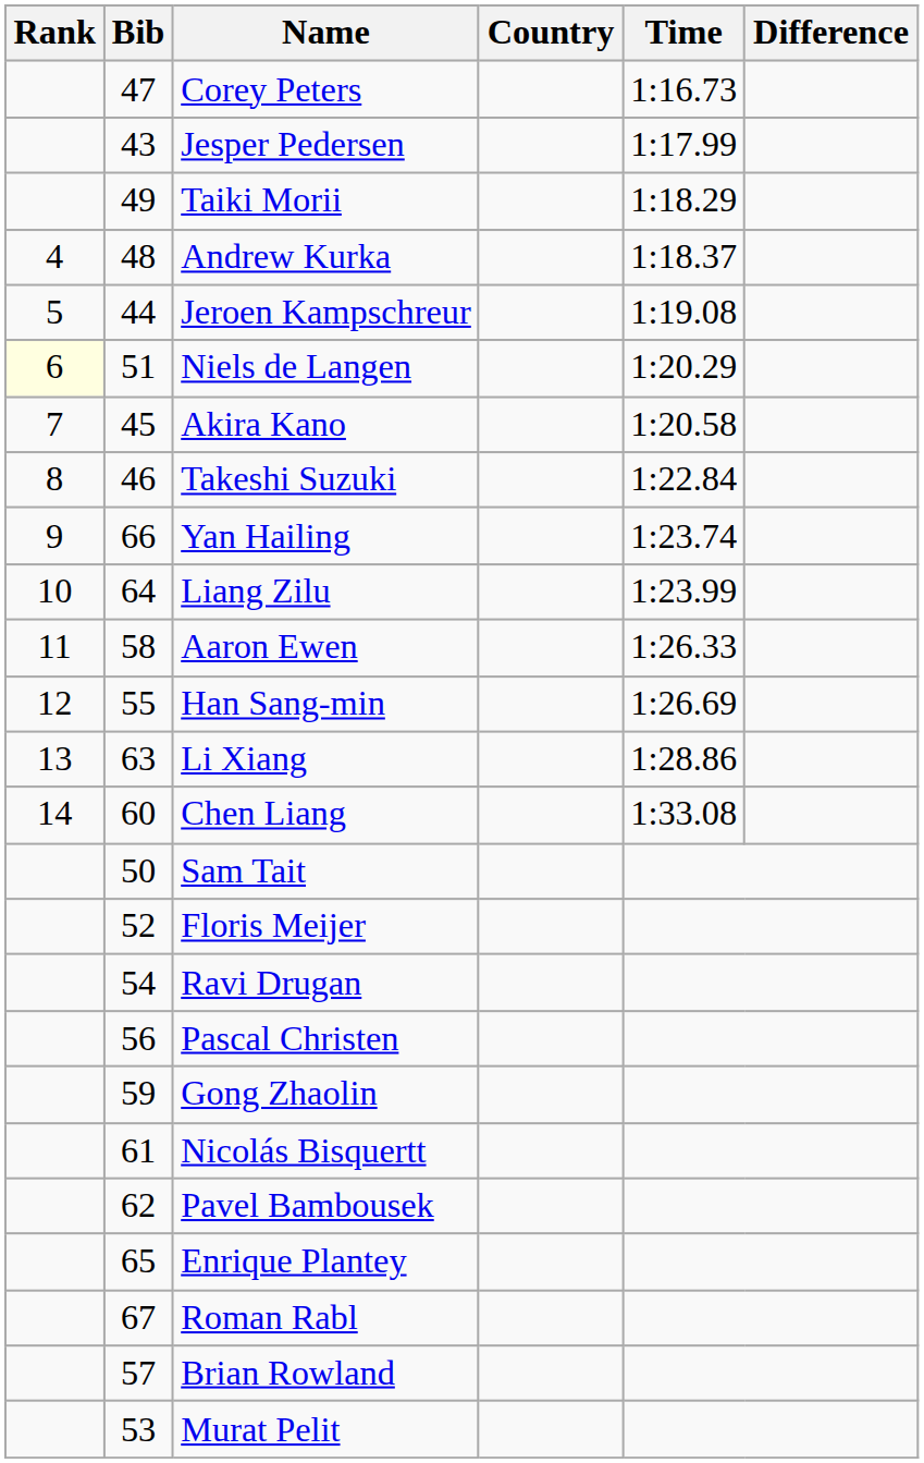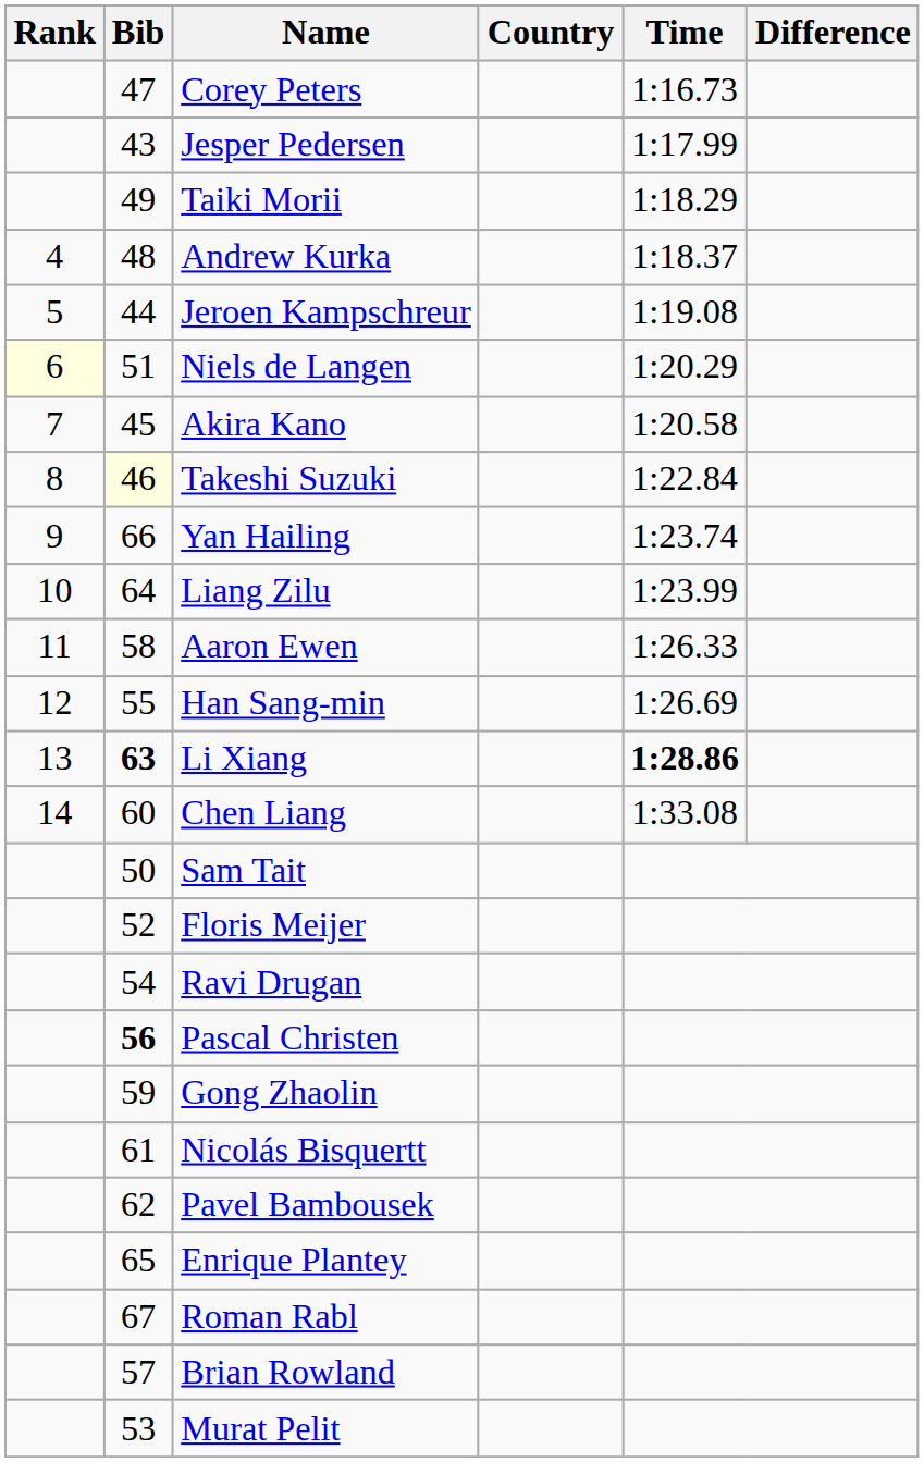Takeshi Suzuki | Bib: no background -> lightyellow background
Li Xiang | Bib: normal -> bold
Li Xiang | Time: normal -> bold
Pascal Christen | Bib: normal -> bold
